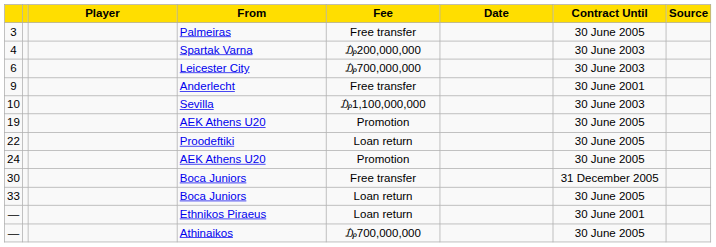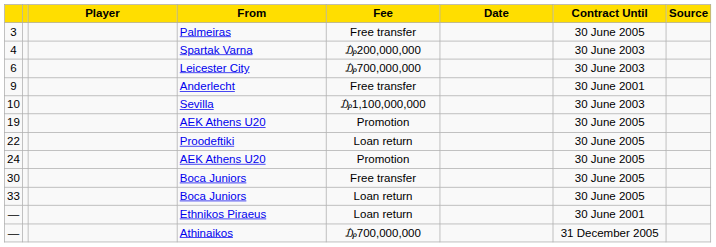30 | Contract Until: 31 December 2005 -> 30 June 2005
— / Athinaikos | Contract Until: 30 June 2005 -> 31 December 2005
